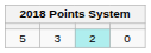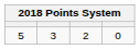5 | column 3: paleturquoise background -> no background
